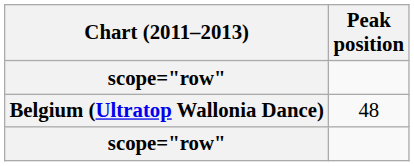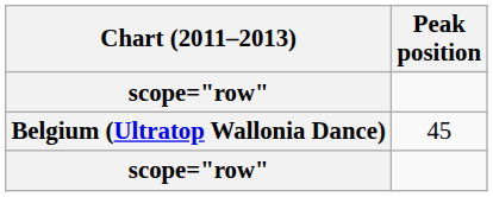Belgium (Ultratop Wallonia Dance) | Peak position: 48 -> 45
